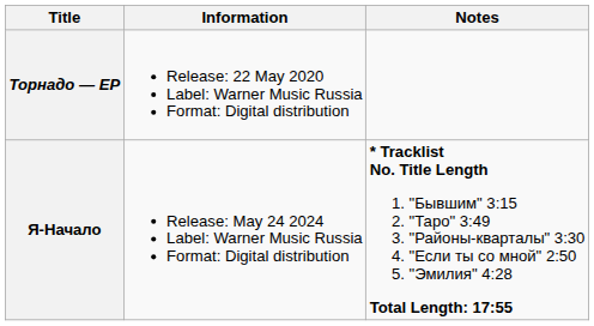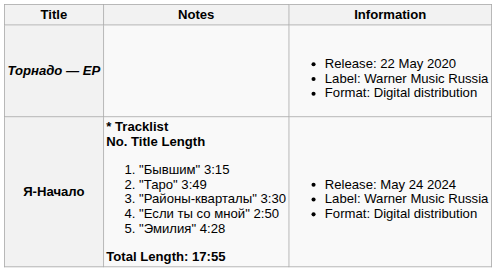columns swapped: Information <-> Notes
